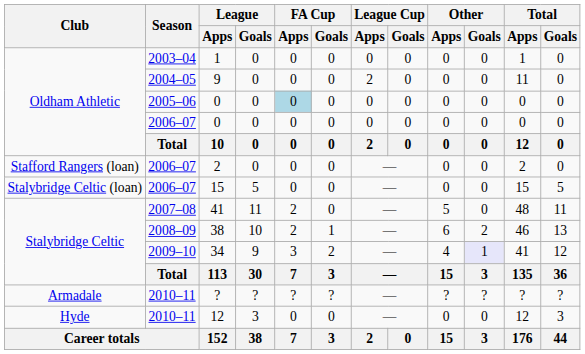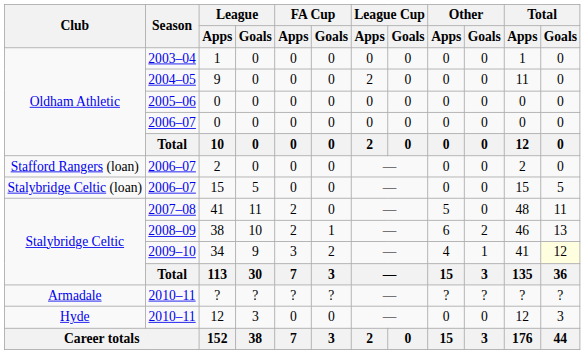2005–06 / 0 | FA Cup / Apps: lightblue background -> no background
34 | Other / Goals: lavender background -> no background
34 | Total / Goals: no background -> lightyellow background
